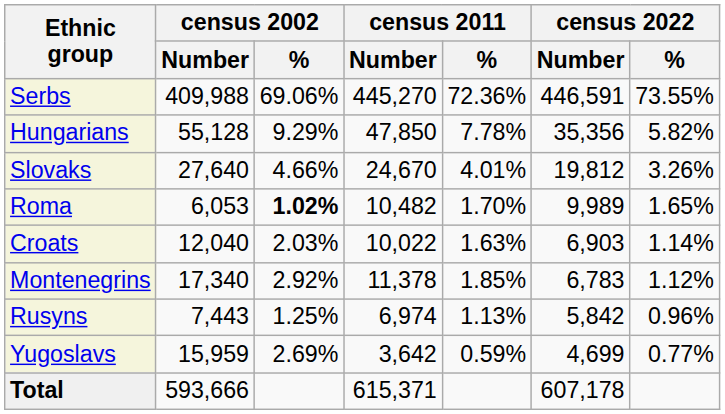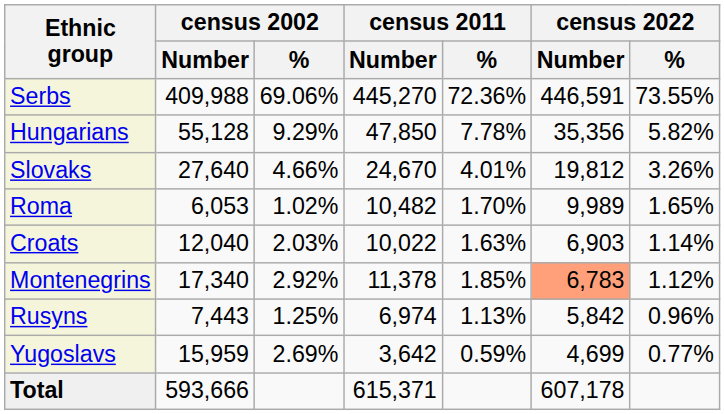Roma | census 2002 / %: bold -> normal
Montenegrins | census 2022 / Number: no background -> lightsalmon background
